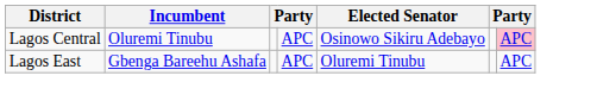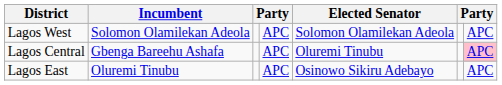+ row: Lagos West | Solomon Olamilekan Adeola | APC | Solomon Olamilekan Adeola | APC
Lagos Central | Incumbent: Oluremi Tinubu -> Gbenga Bareehu Ashafa
Lagos Central | Elected Senator: Osinowo Sikiru Adebayo -> Oluremi Tinubu
Lagos East | Incumbent: Gbenga Bareehu Ashafa -> Oluremi Tinubu
Lagos East | Elected Senator: Oluremi Tinubu -> Osinowo Sikiru Adebayo
